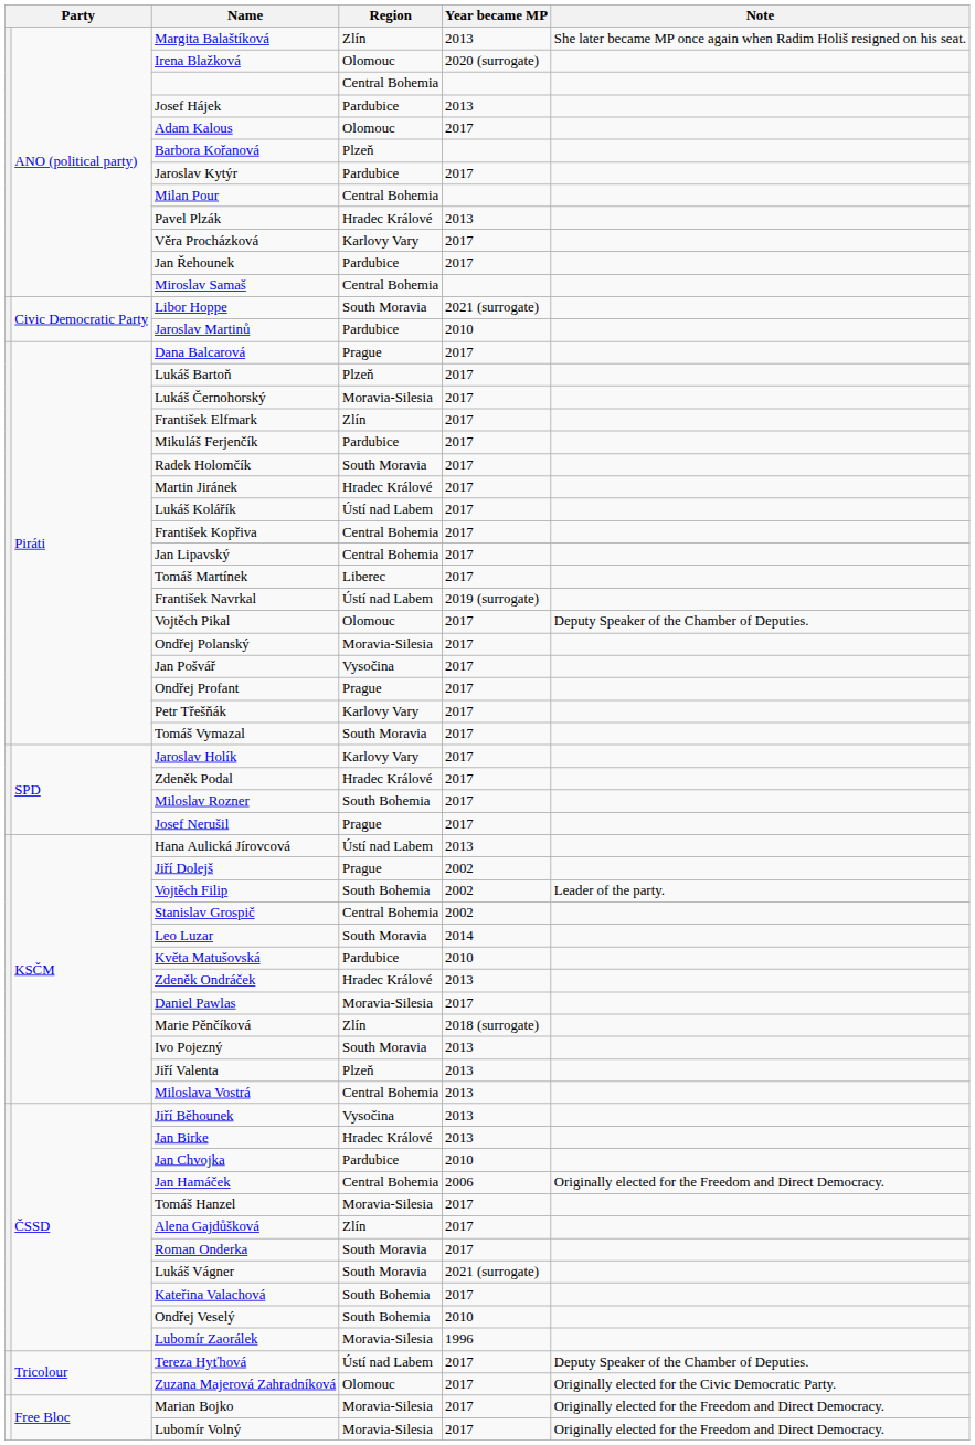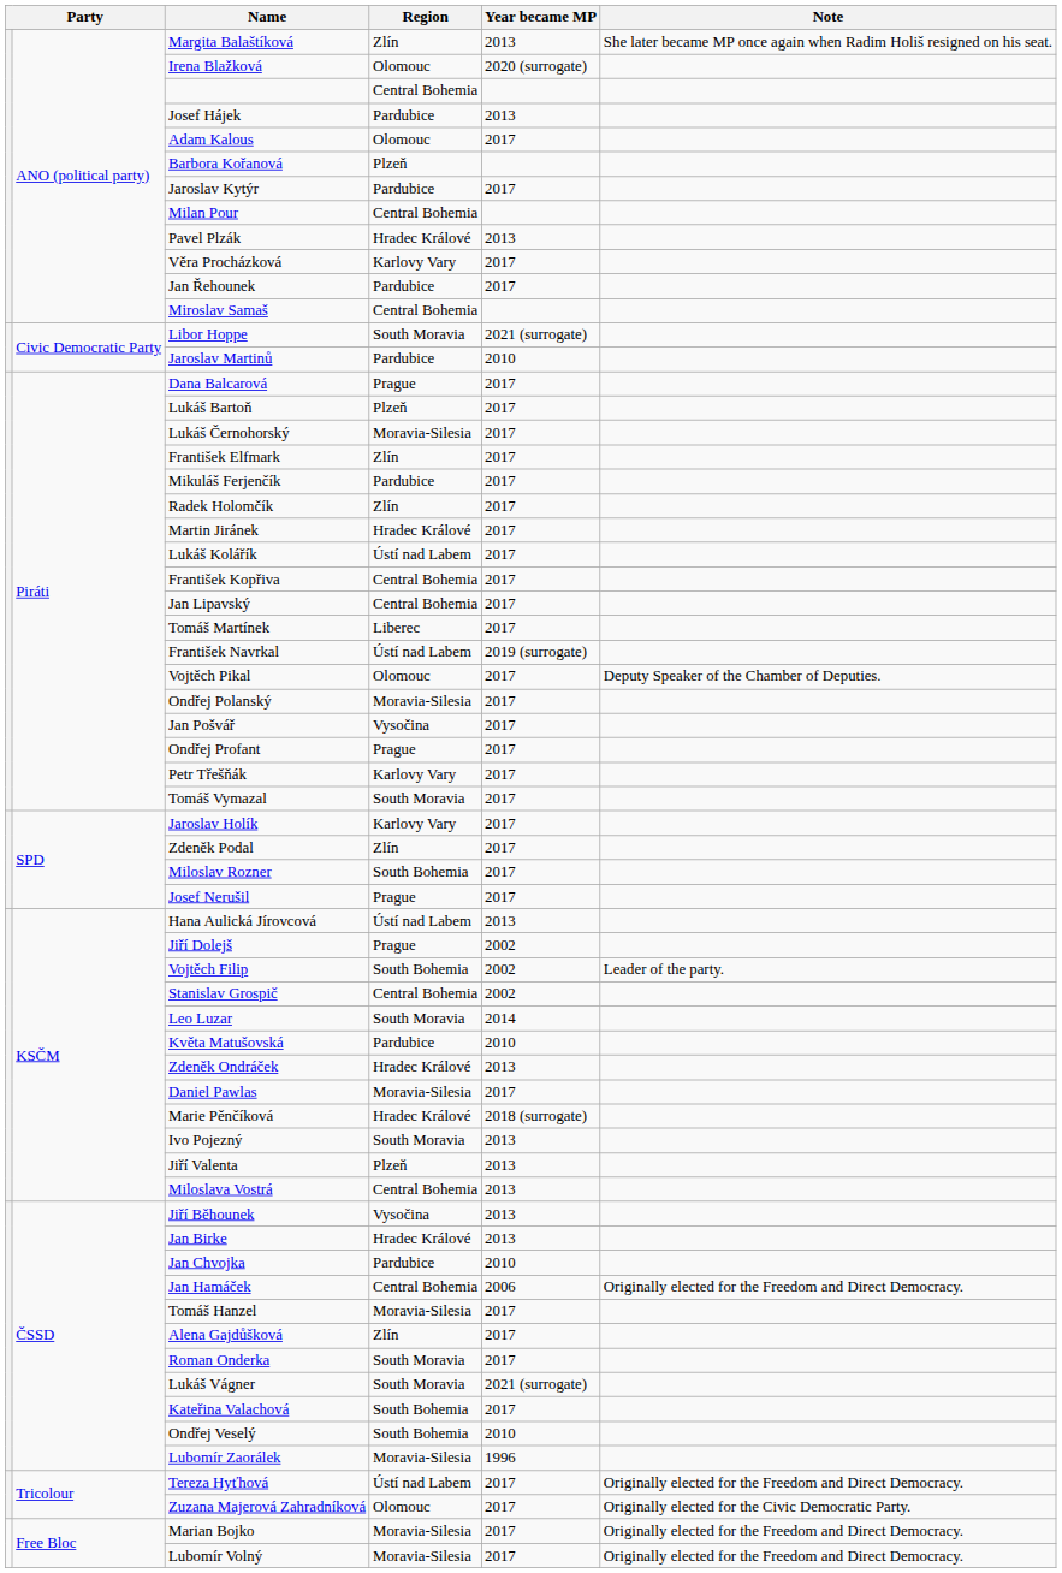Radek Holomčík | Region: South Moravia -> Zlín
Zdeněk Podal | Region: Hradec Králové -> Zlín
Marie Pěnčíková | Region: Zlín -> Hradec Králové
Tereza Hyťhová | Note: Deputy Speaker of the Chamber of Deputies. -> Originally elected for the Freedom and Direct Democracy.
